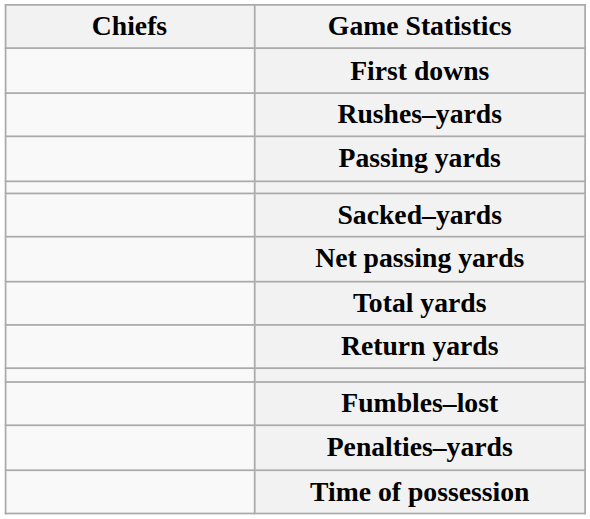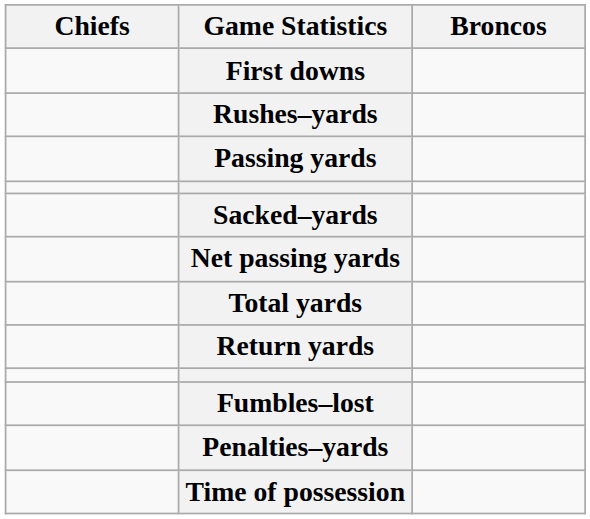+ column: Broncos
